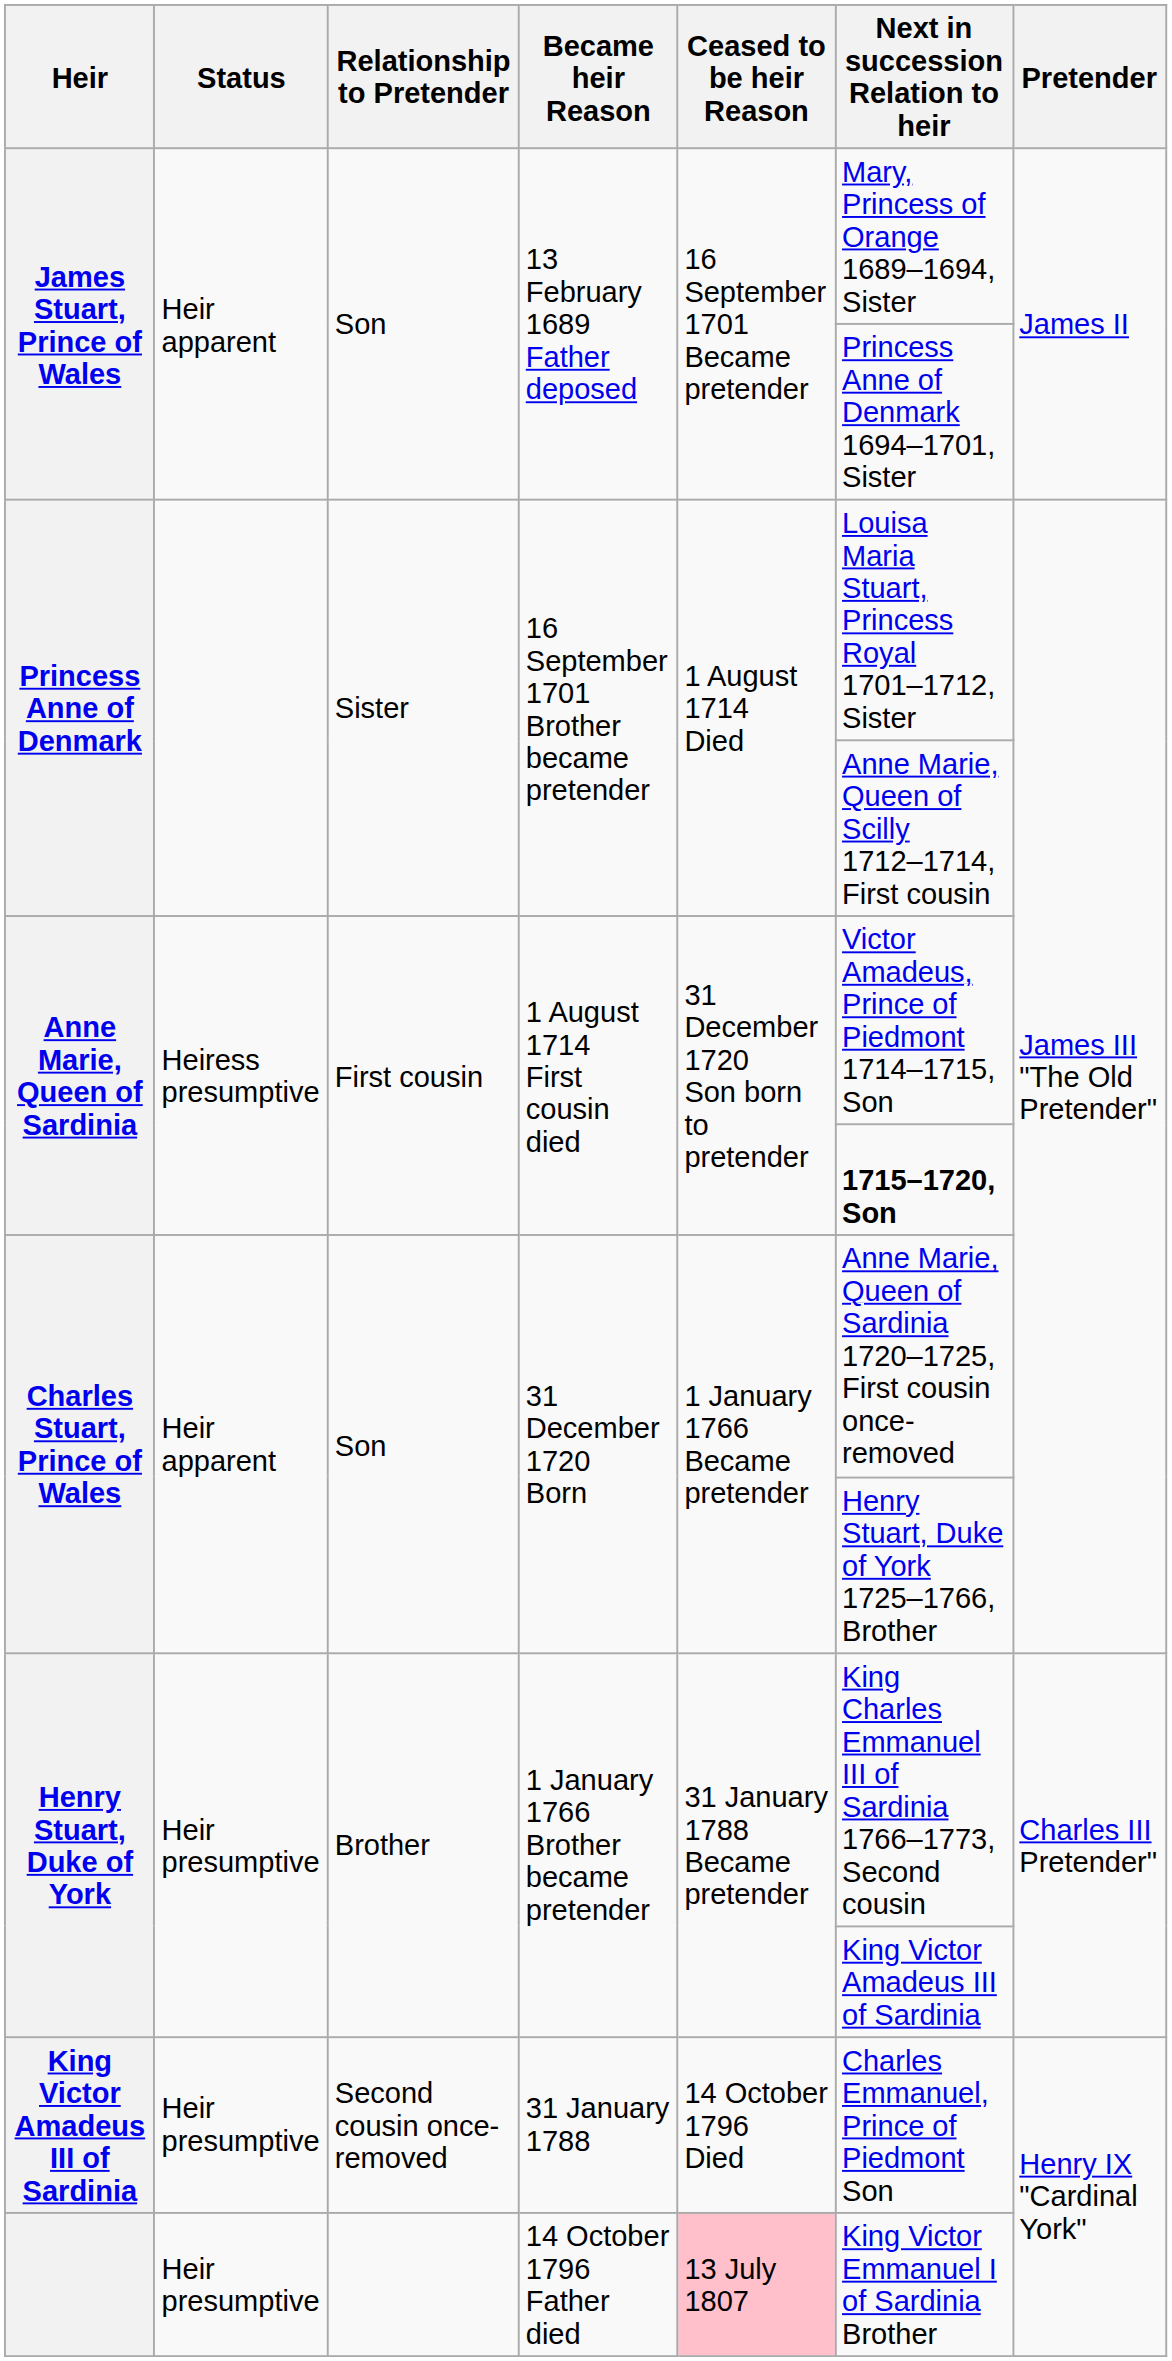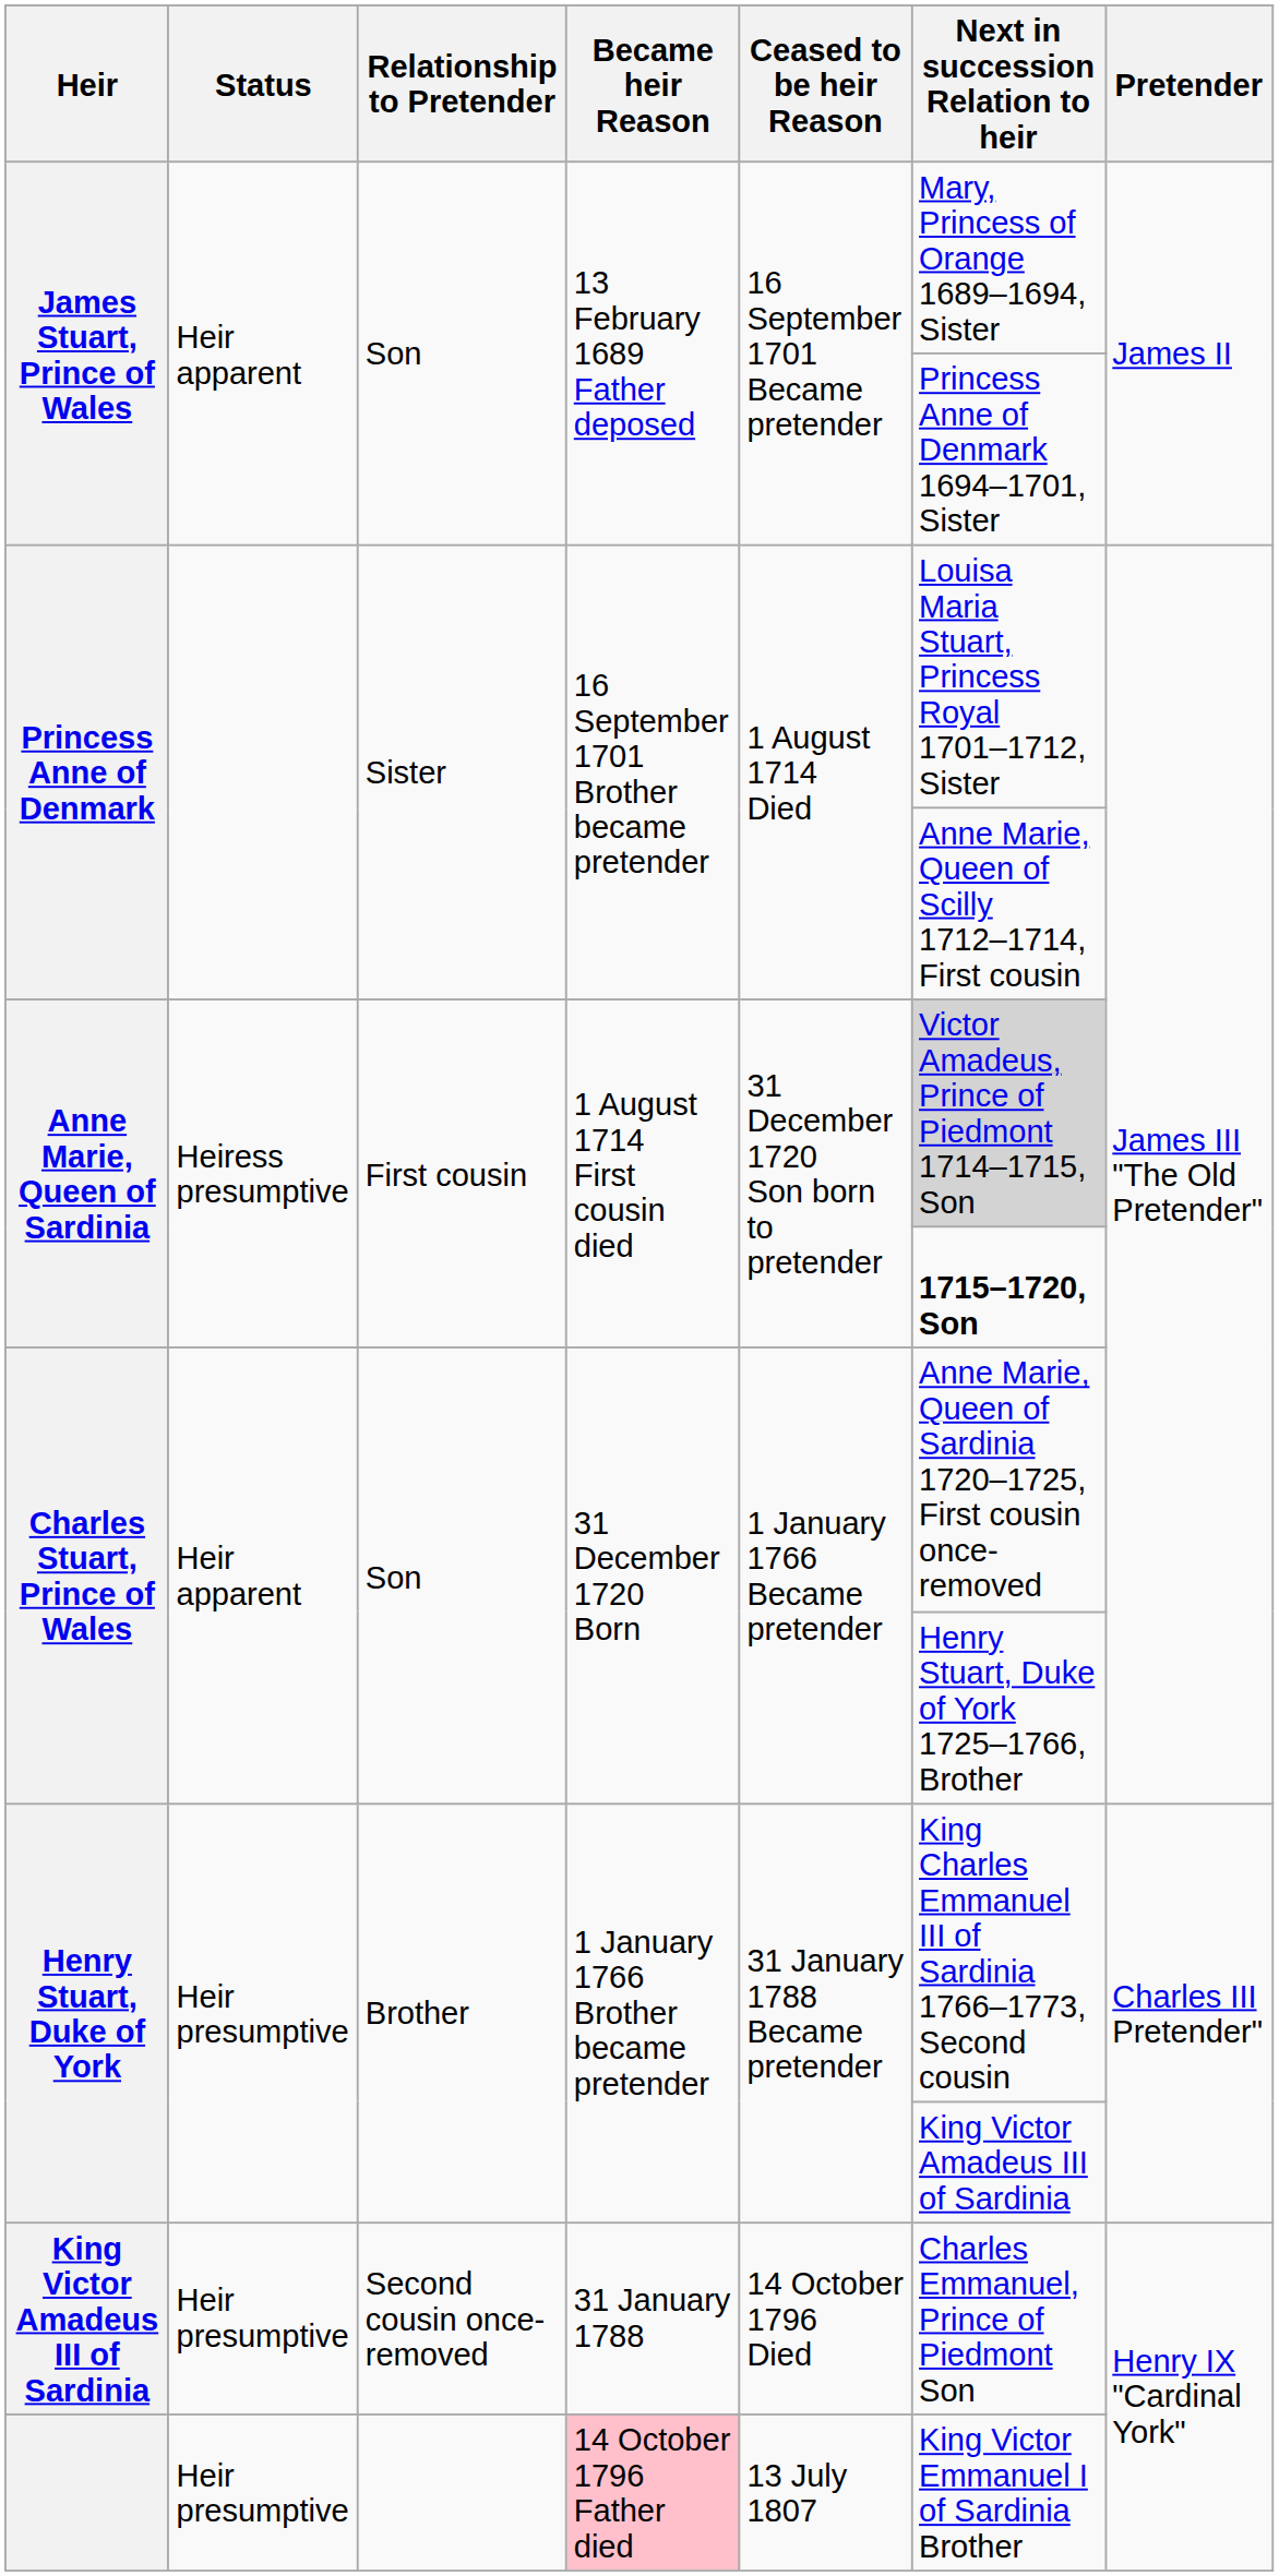row 6 | Next in succession Relation to heir: no background -> lightgrey background
row 13 | Became heir Reason: no background -> pink background
row 13 | Ceased to be heir Reason: pink background -> no background
